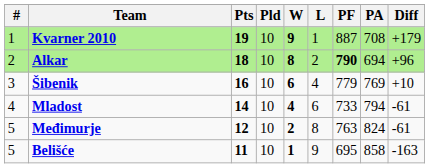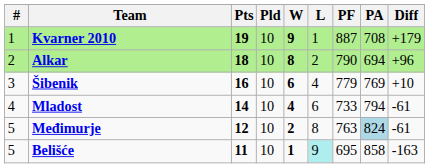Alkar | PF: bold -> normal
Međimurje | PA: no background -> lightblue background
Belišće | L: no background -> paleturquoise background
